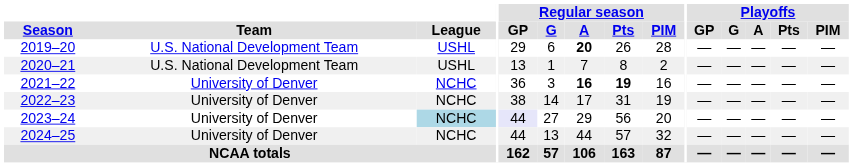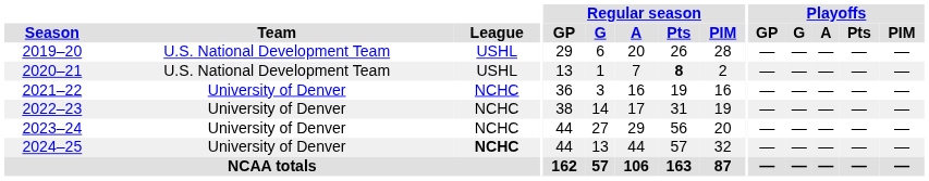2019–20 | Regular season / A: bold -> normal
2020–21 | Regular season / Pts: normal -> bold
2021–22 | Regular season / A: bold -> normal
2021–22 | Regular season / Pts: bold -> normal
2023–24 | League: lightblue background -> no background
2023–24 | Regular season / GP: lavender background -> no background
2024–25 | League: normal -> bold
